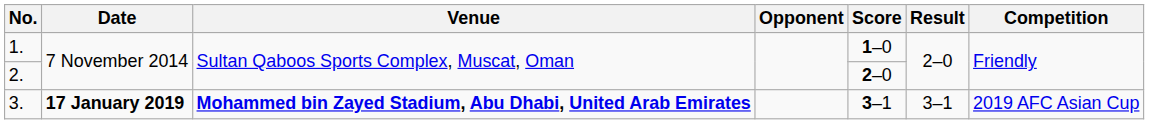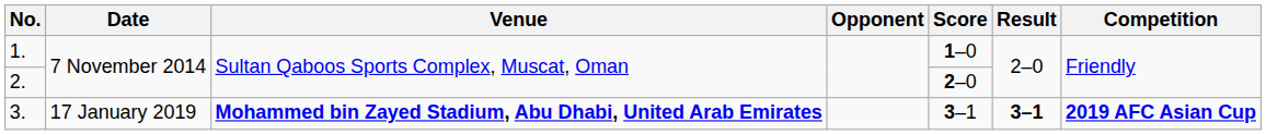3. | Date: bold -> normal
3. | Result: normal -> bold
3. | Competition: normal -> bold
